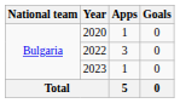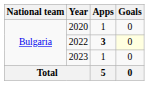2022 | Apps: normal -> bold
2022 | Goals: no background -> lightyellow background
